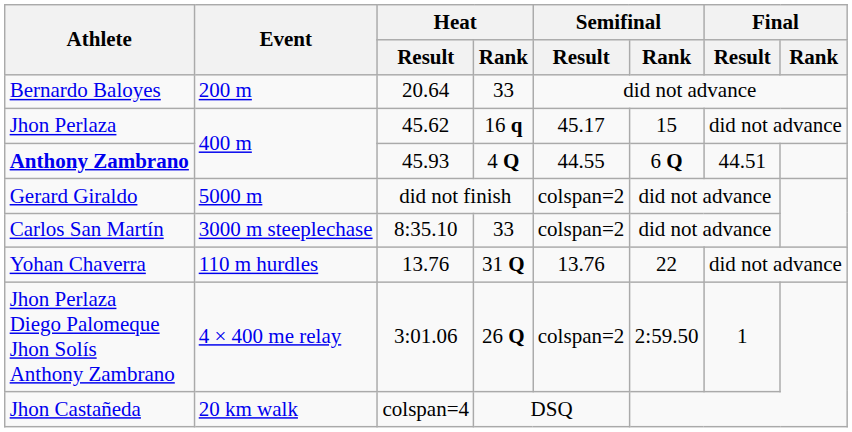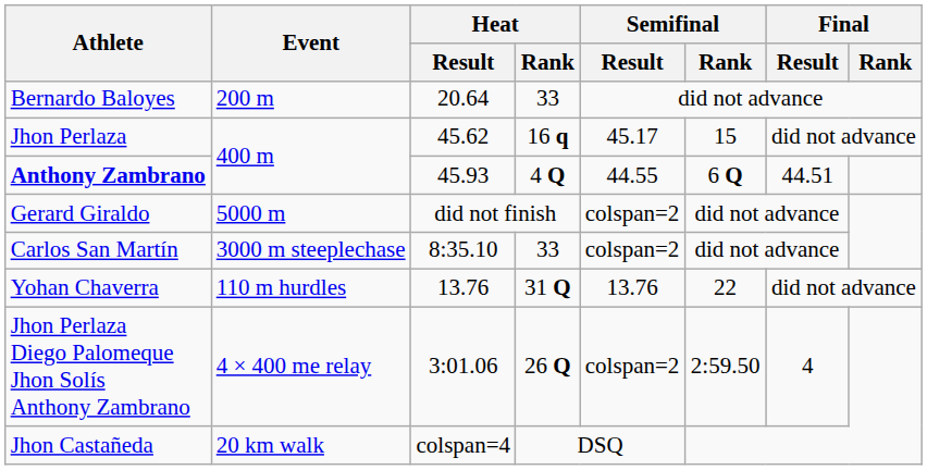Jhon Perlaza Diego Palomeque Jhon Solís Anthony Zambrano | Final / Result: 1 -> 4
